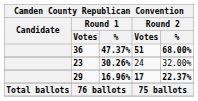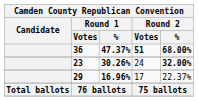23 | Round 2 / %: normal -> bold
29 | Round 2 / Votes: bold -> normal
29 | Round 2 / %: bold -> normal
